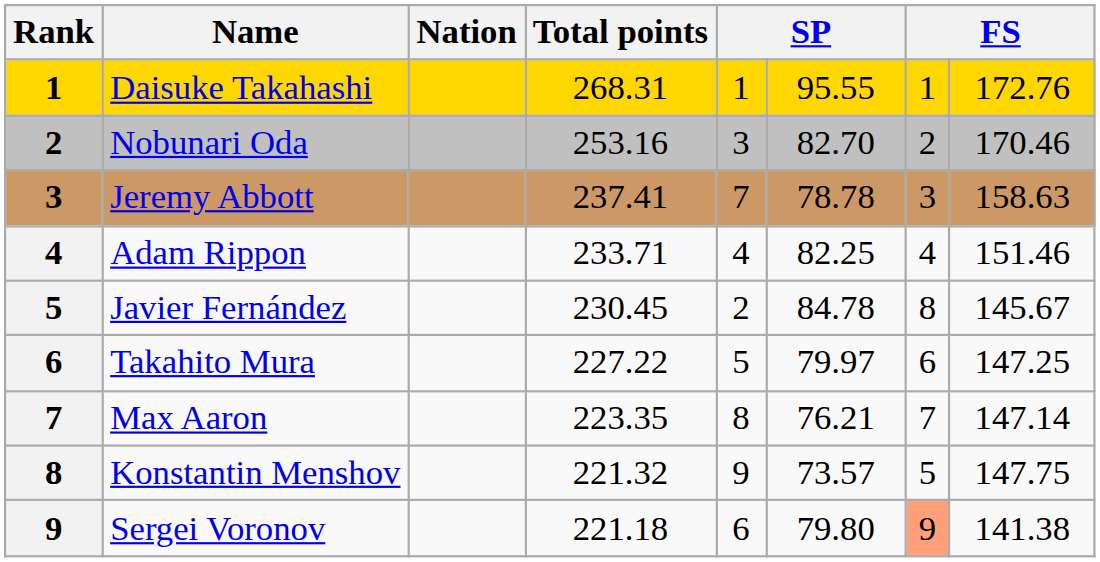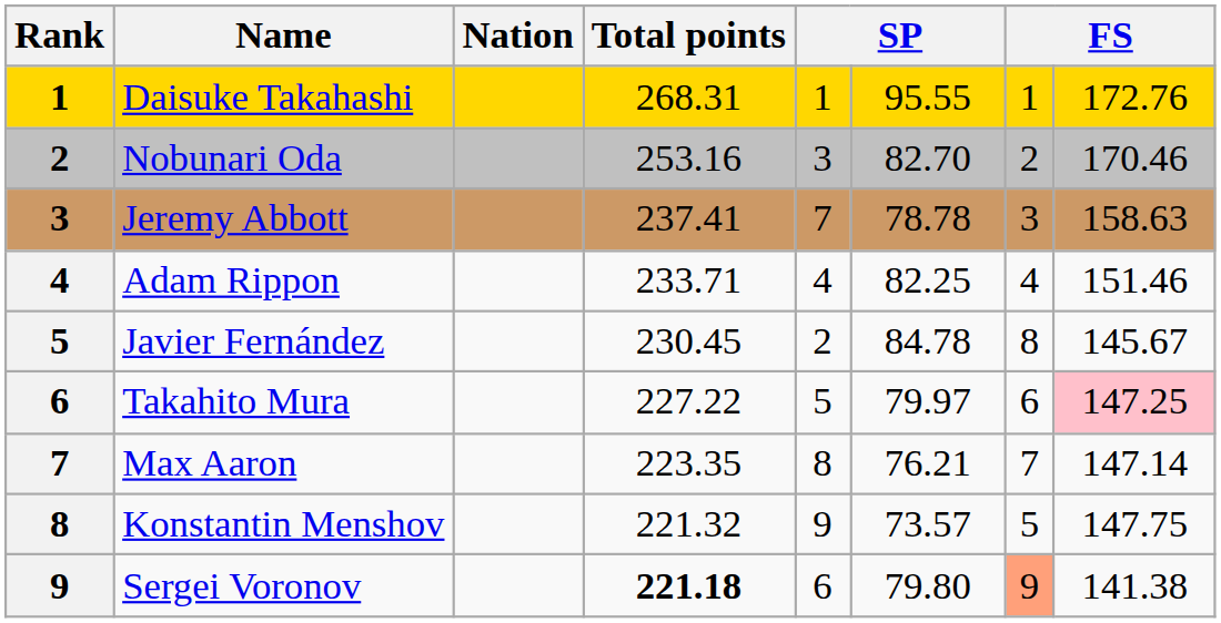Takahito Mura | column 8: no background -> pink background
Sergei Voronov | Total points: normal -> bold
